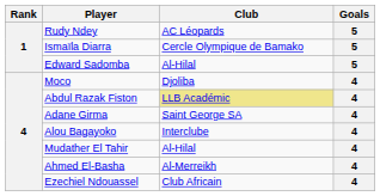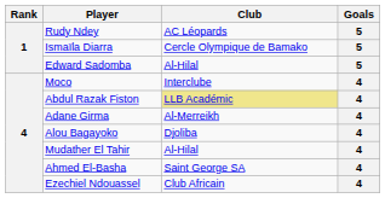Moco | Club: Djoliba -> Interclube
Adane Girma | Club: Saint George SA -> Al-Merreikh
Alou Bagayoko | Club: Interclube -> Djoliba
Ahmed El-Basha | Club: Al-Merreikh -> Saint George SA
